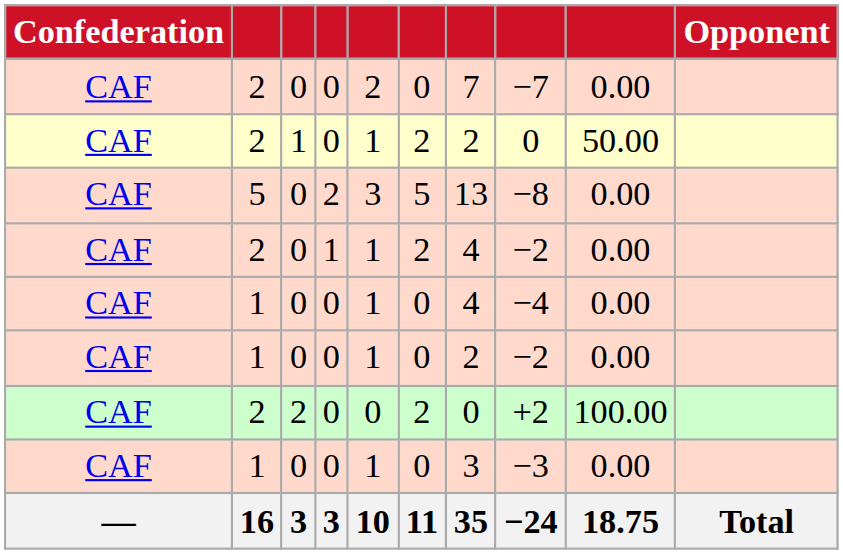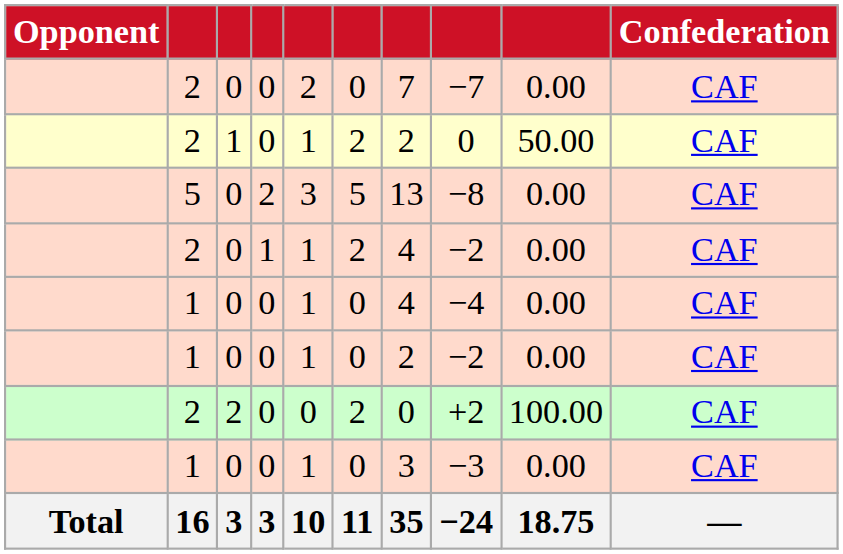columns swapped: Opponent <-> Confederation
